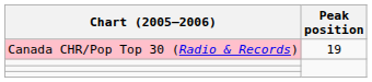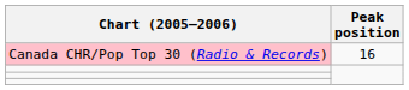row 2 | Peak position: 19 -> 16
